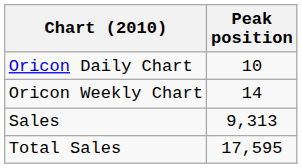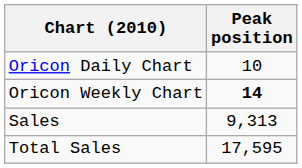Oricon Weekly Chart | Peak position: normal -> bold
